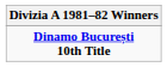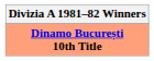row 2 | column 1: no background -> lightsalmon background
